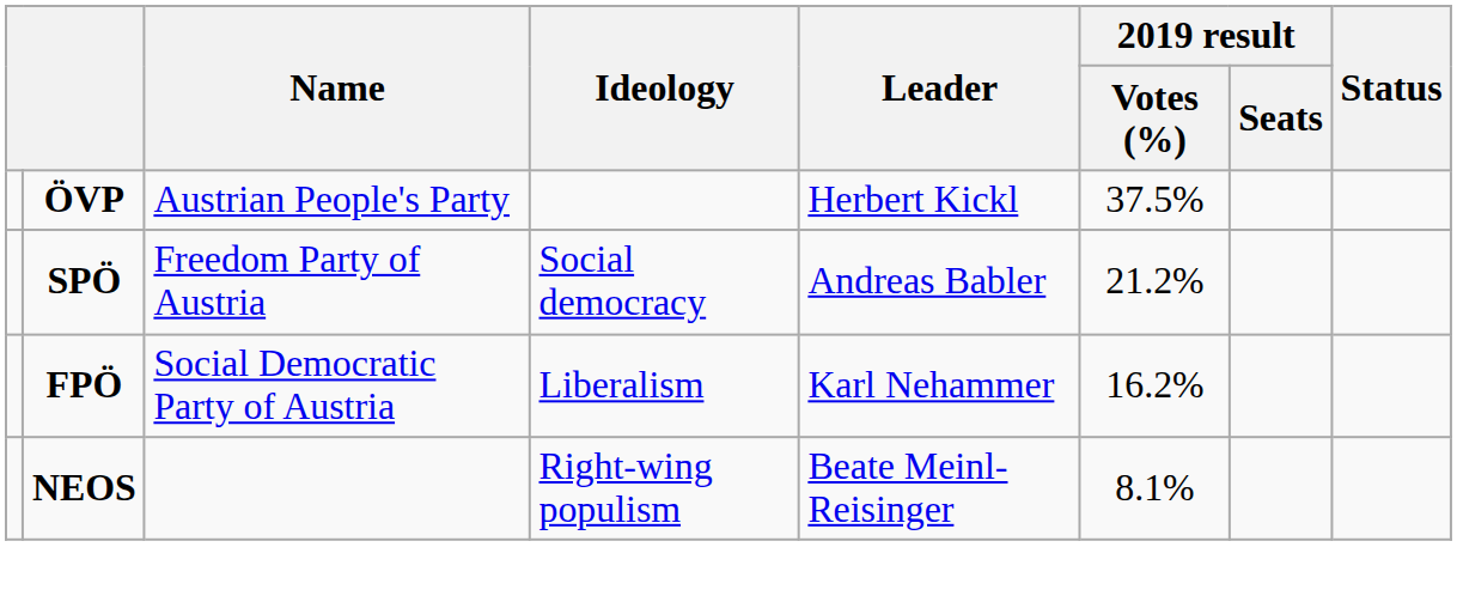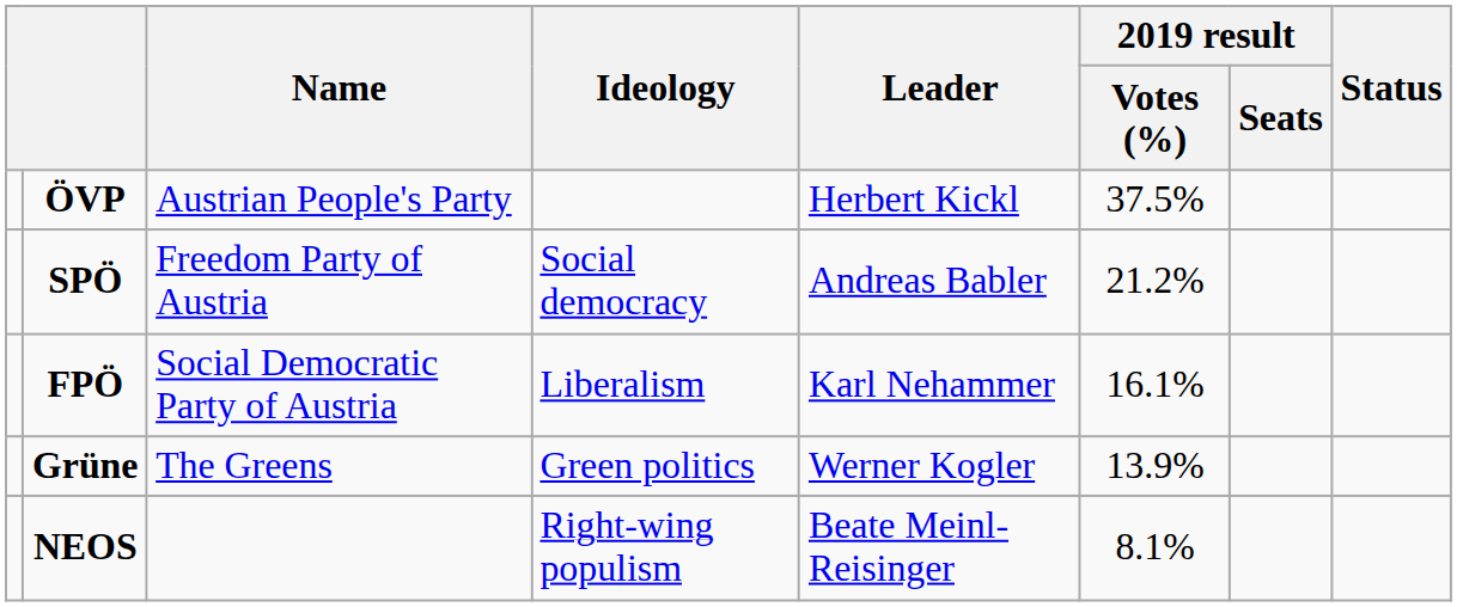FPÖ | 2019 result / Votes (%): 16.2% -> 16.1%
+ row: Grüne | The Greens | Green politics | Werner Kogler | 13.9%
